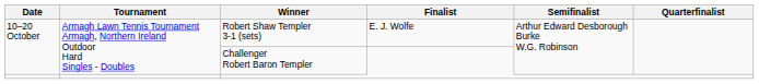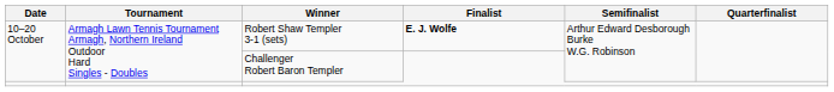Robert Shaw Templer 3-1 (sets) | Finalist: normal -> bold
